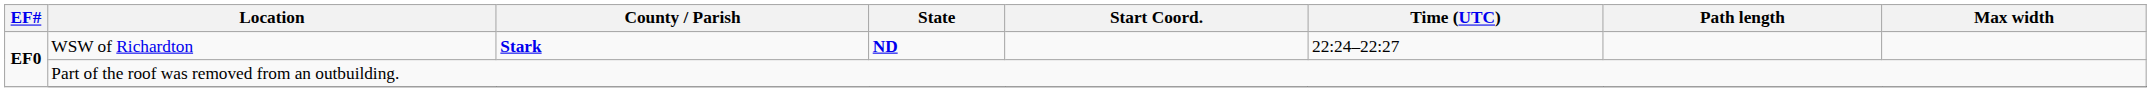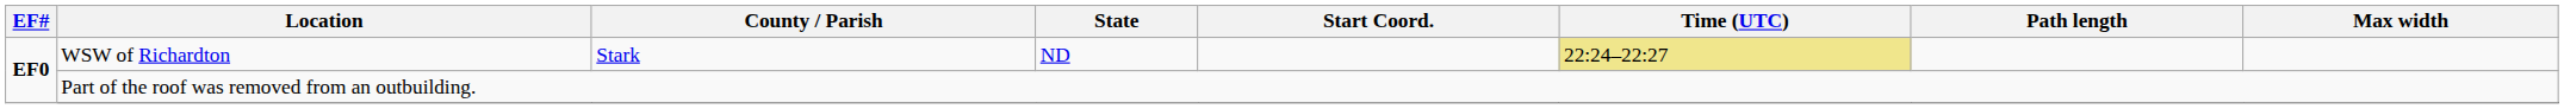WSW of Richardton | County / Parish: bold -> normal
WSW of Richardton | State: bold -> normal
WSW of Richardton | Time (UTC): no background -> khaki background
